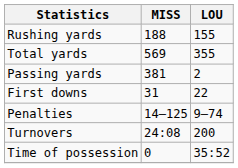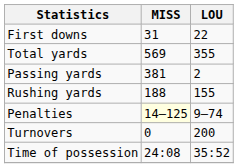rows swapped: First downs <-> Rushing yards
Penalties | MISS: no background -> lightyellow background
Turnovers | MISS: 24:08 -> 0
Time of possession | MISS: 0 -> 24:08
